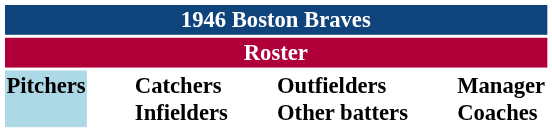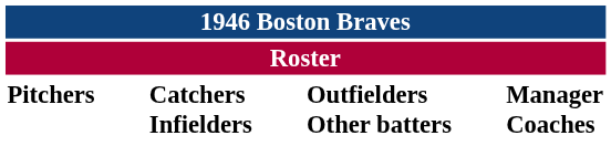Pitchers | column 1: lightblue background -> no background
